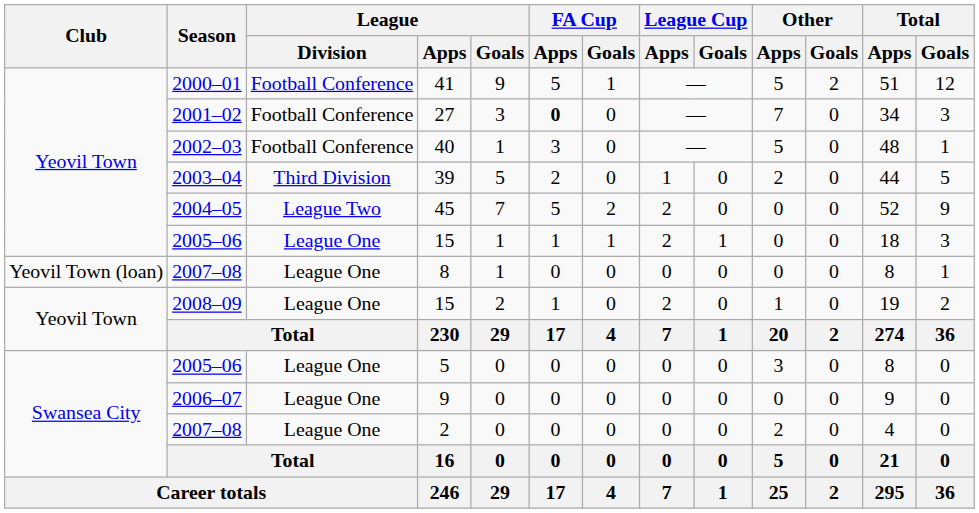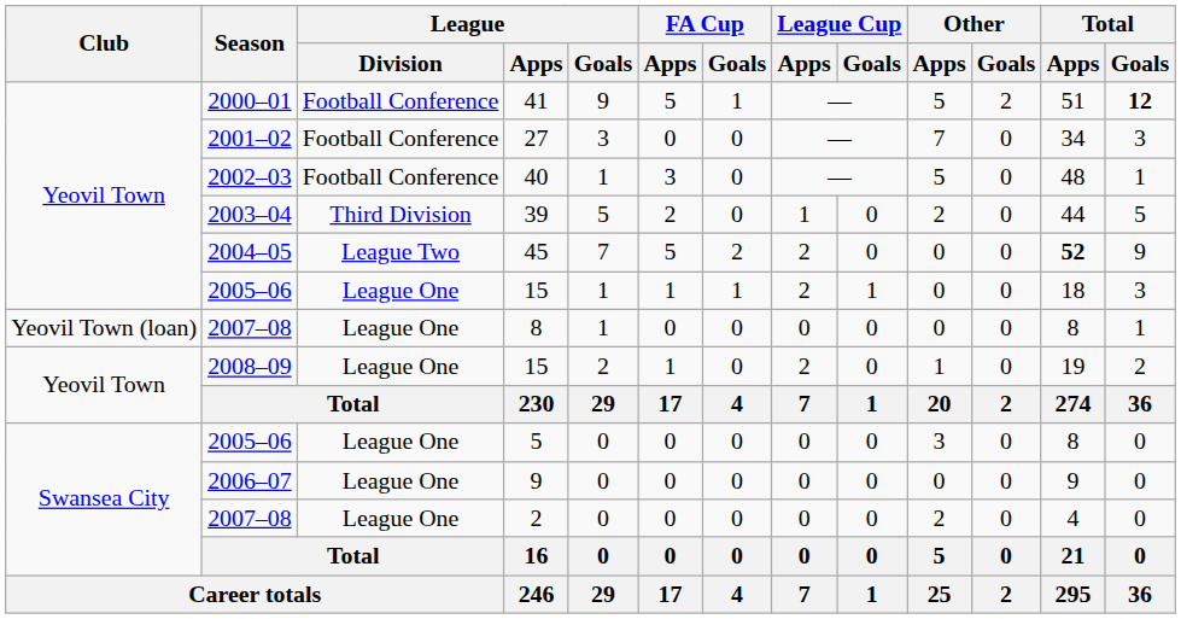41 | Total / Goals: normal -> bold
27 | FA Cup / Apps: bold -> normal
45 | Total / Apps: normal -> bold
